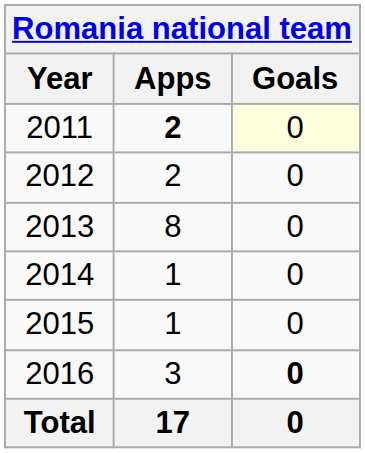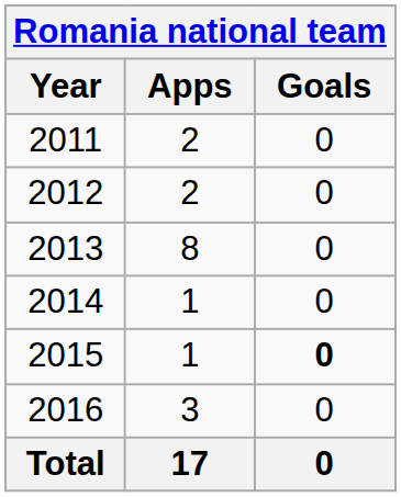2011 | Apps: bold -> normal
2011 | Goals: lightyellow background -> no background
2015 | Goals: normal -> bold
2016 | Goals: bold -> normal
